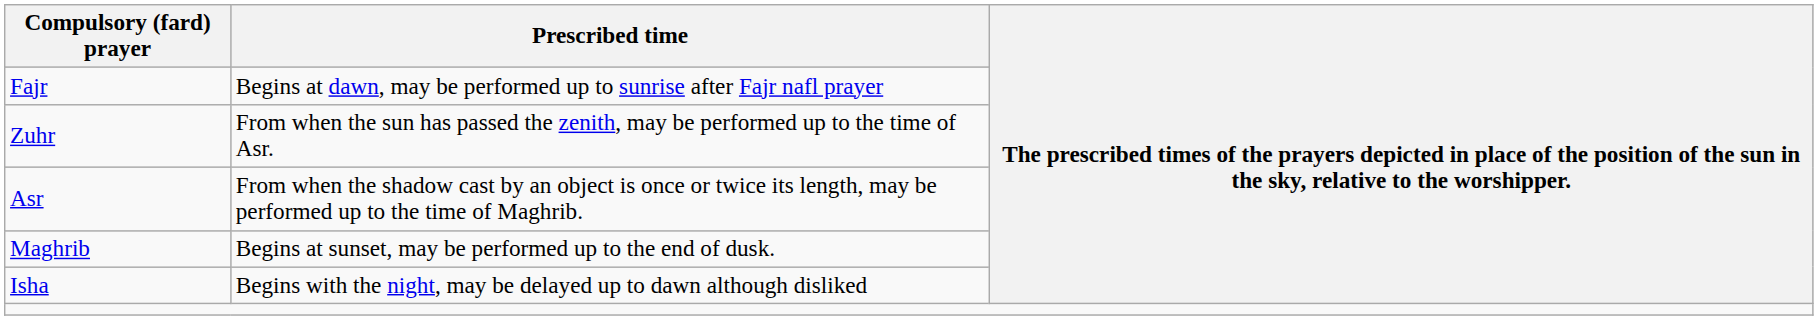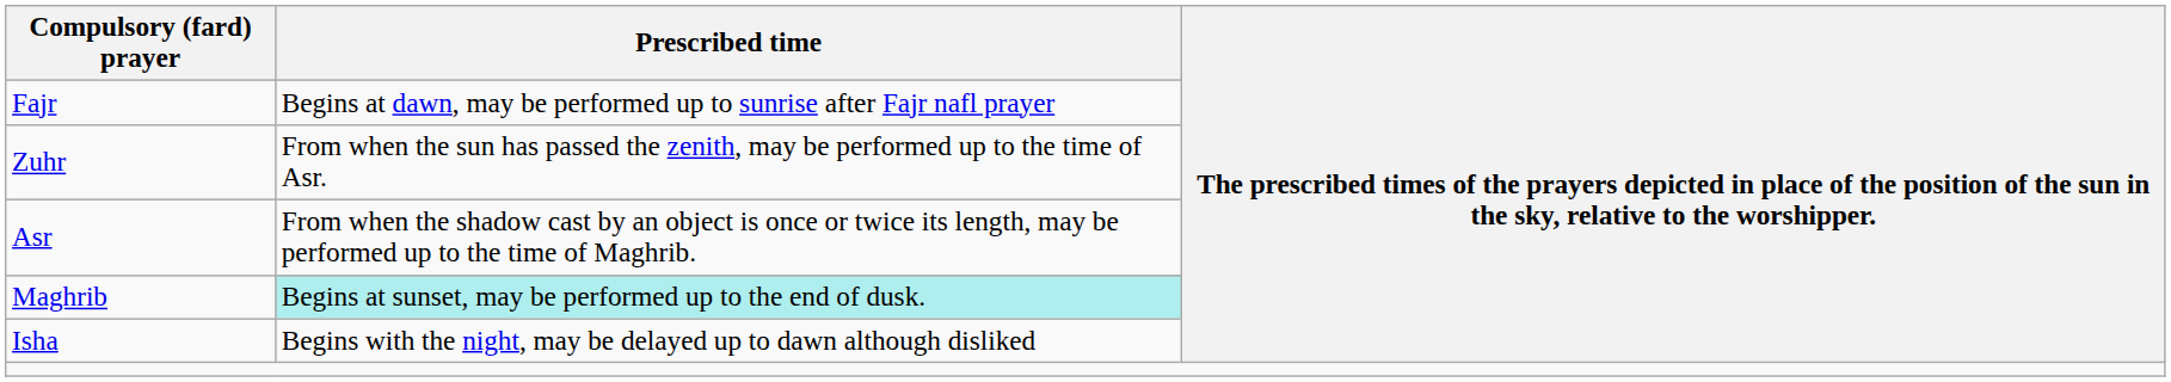Maghrib | Prescribed time: no background -> paleturquoise background
